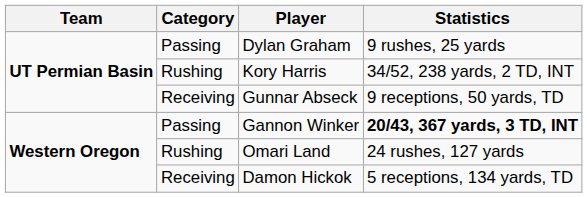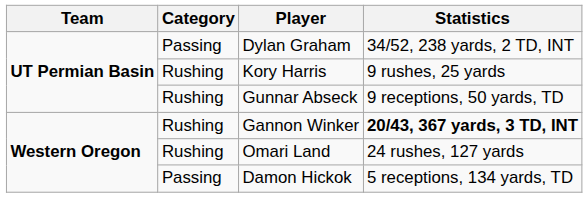Dylan Graham | Statistics: 9 rushes, 25 yards -> 34/52, 238 yards, 2 TD, INT
Kory Harris | Statistics: 34/52, 238 yards, 2 TD, INT -> 9 rushes, 25 yards
Gunnar Abseck | Category: Receiving -> Rushing
Gannon Winker | Category: Passing -> Rushing
Damon Hickok | Category: Receiving -> Passing
